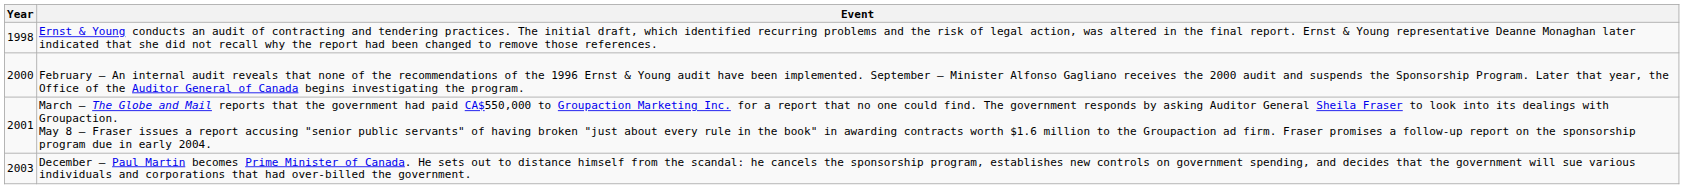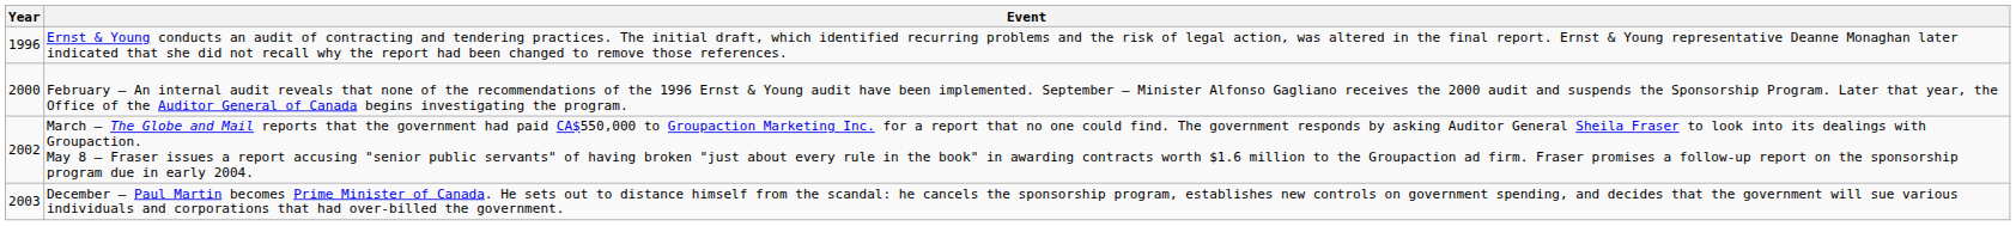row 2 | Year: 1998 -> 1996
row 4 | Year: 2001 -> 2002
